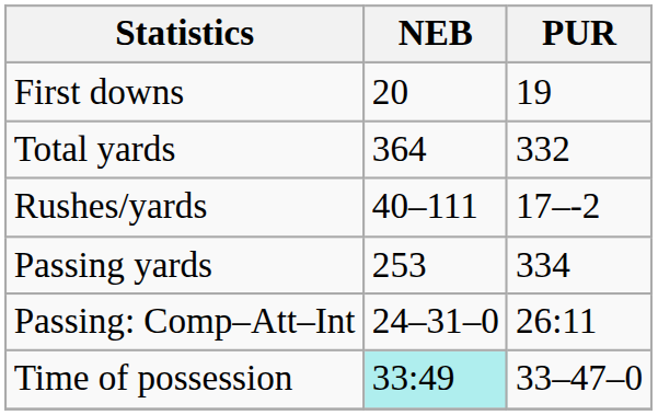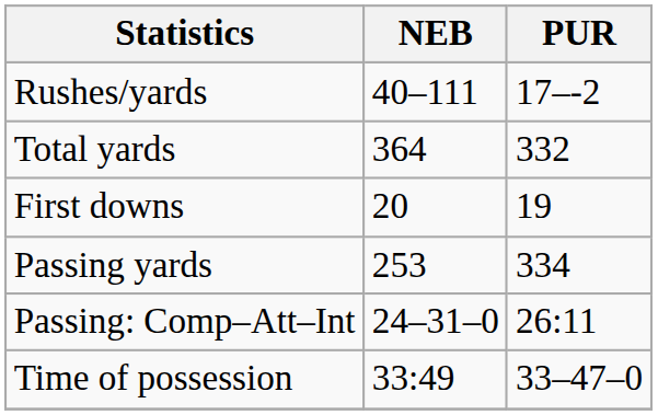rows swapped: First downs <-> Rushes/yards
Time of possession | NEB: paleturquoise background -> no background
